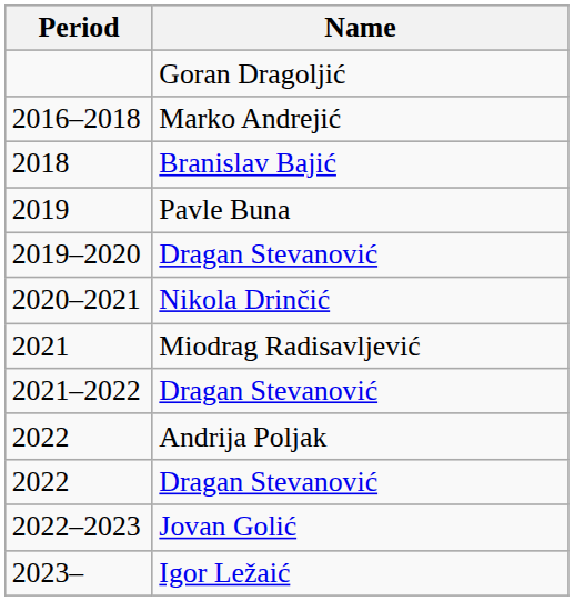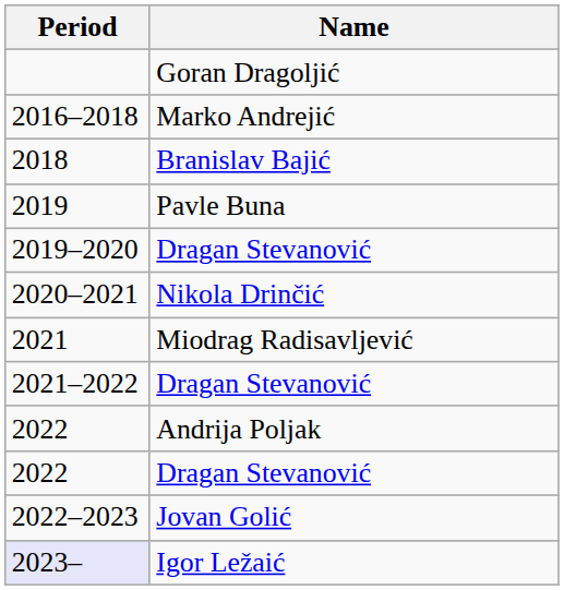row 13 | Period: no background -> lavender background
